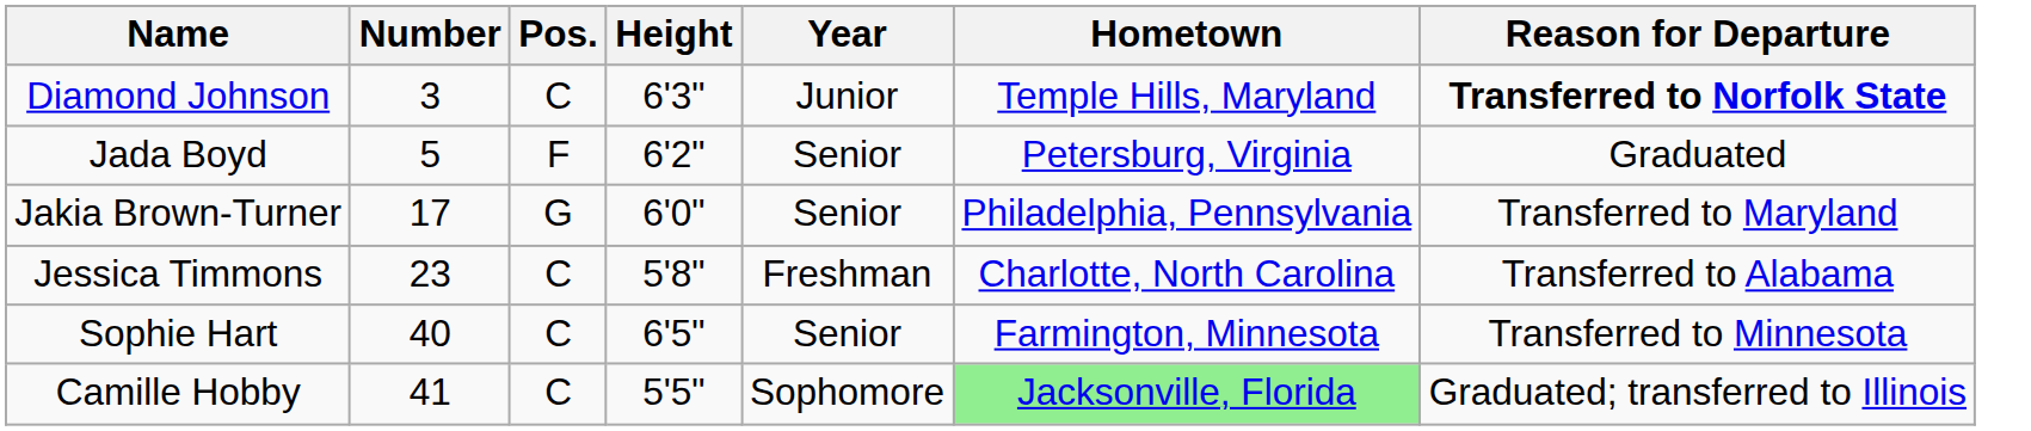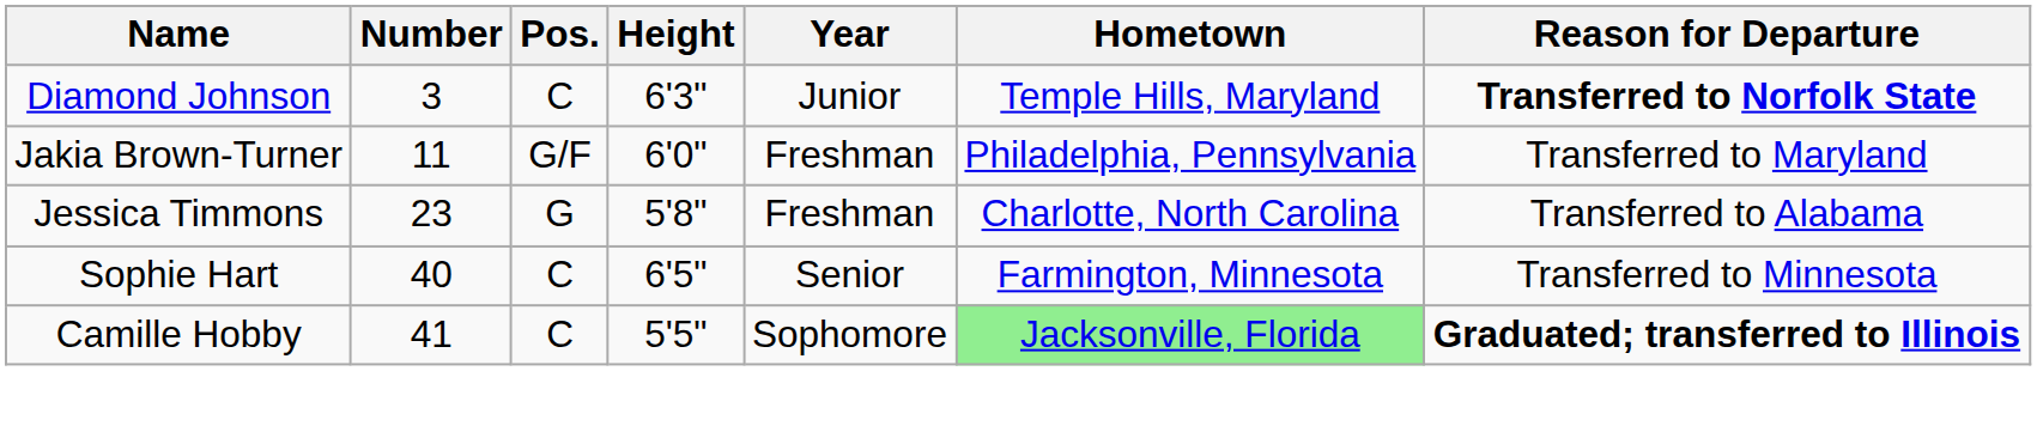- row: Jada Boyd | 5 | F | 6'2" | Senior | Petersburg, Virginia | Graduated
Jakia Brown-Turner | Number: 17 -> 11
Jakia Brown-Turner | Pos.: G -> G/F
Jakia Brown-Turner | Year: Senior -> Freshman
Jessica Timmons | Pos.: C -> G
Camille Hobby | Reason for Departure: normal -> bold
